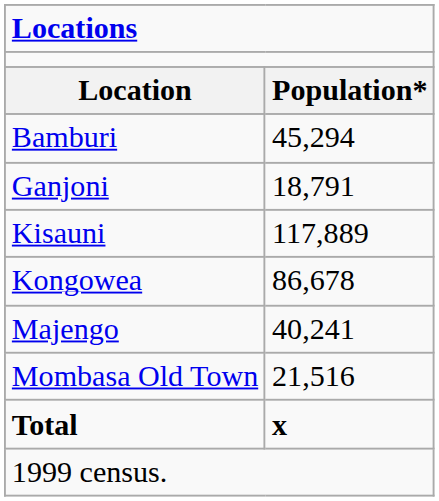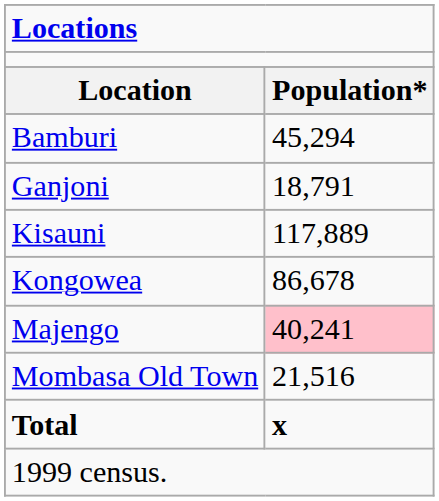Majengo | column 2: no background -> pink background
